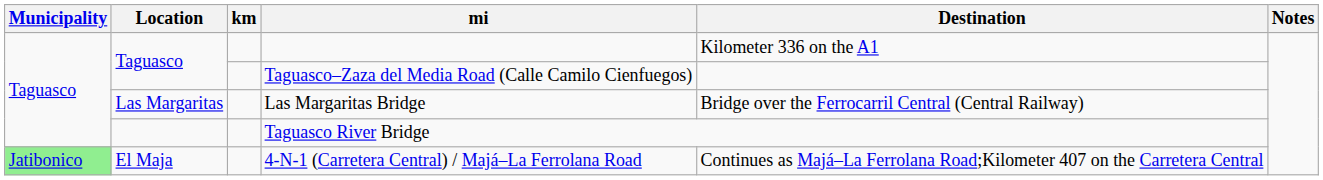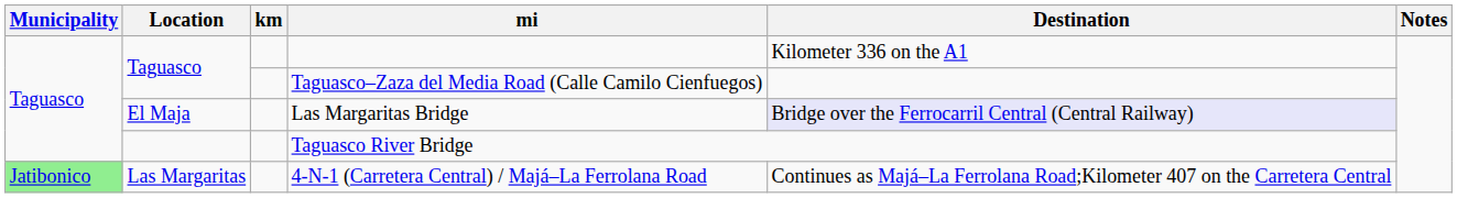Las Margaritas Bridge | Location: Las Margaritas -> El Maja
Las Margaritas Bridge | Destination: no background -> lavender background
4-N-1 (Carretera Central) / Majá–La Ferrolana Road | Location: El Maja -> Las Margaritas
